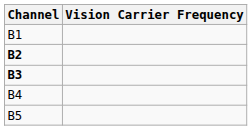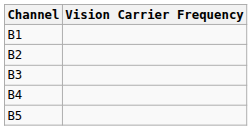B2 | Channel: bold -> normal
B3 | Channel: bold -> normal
